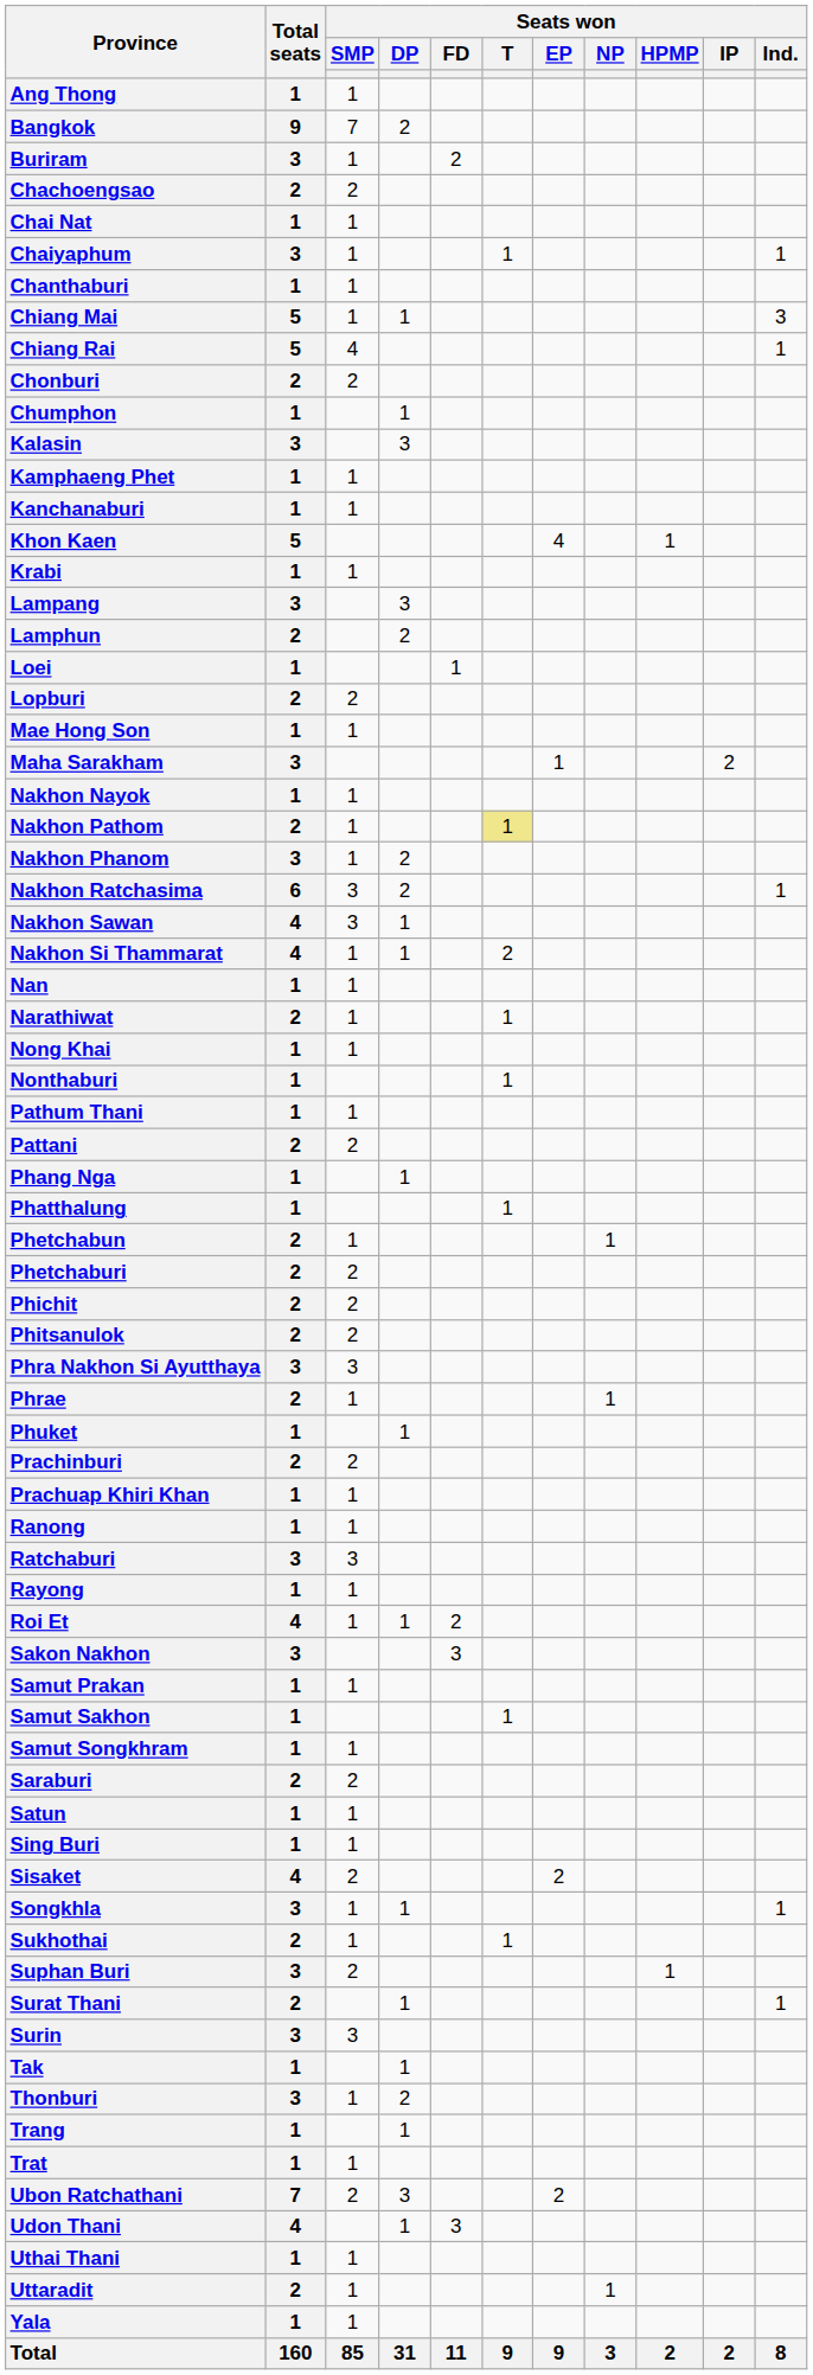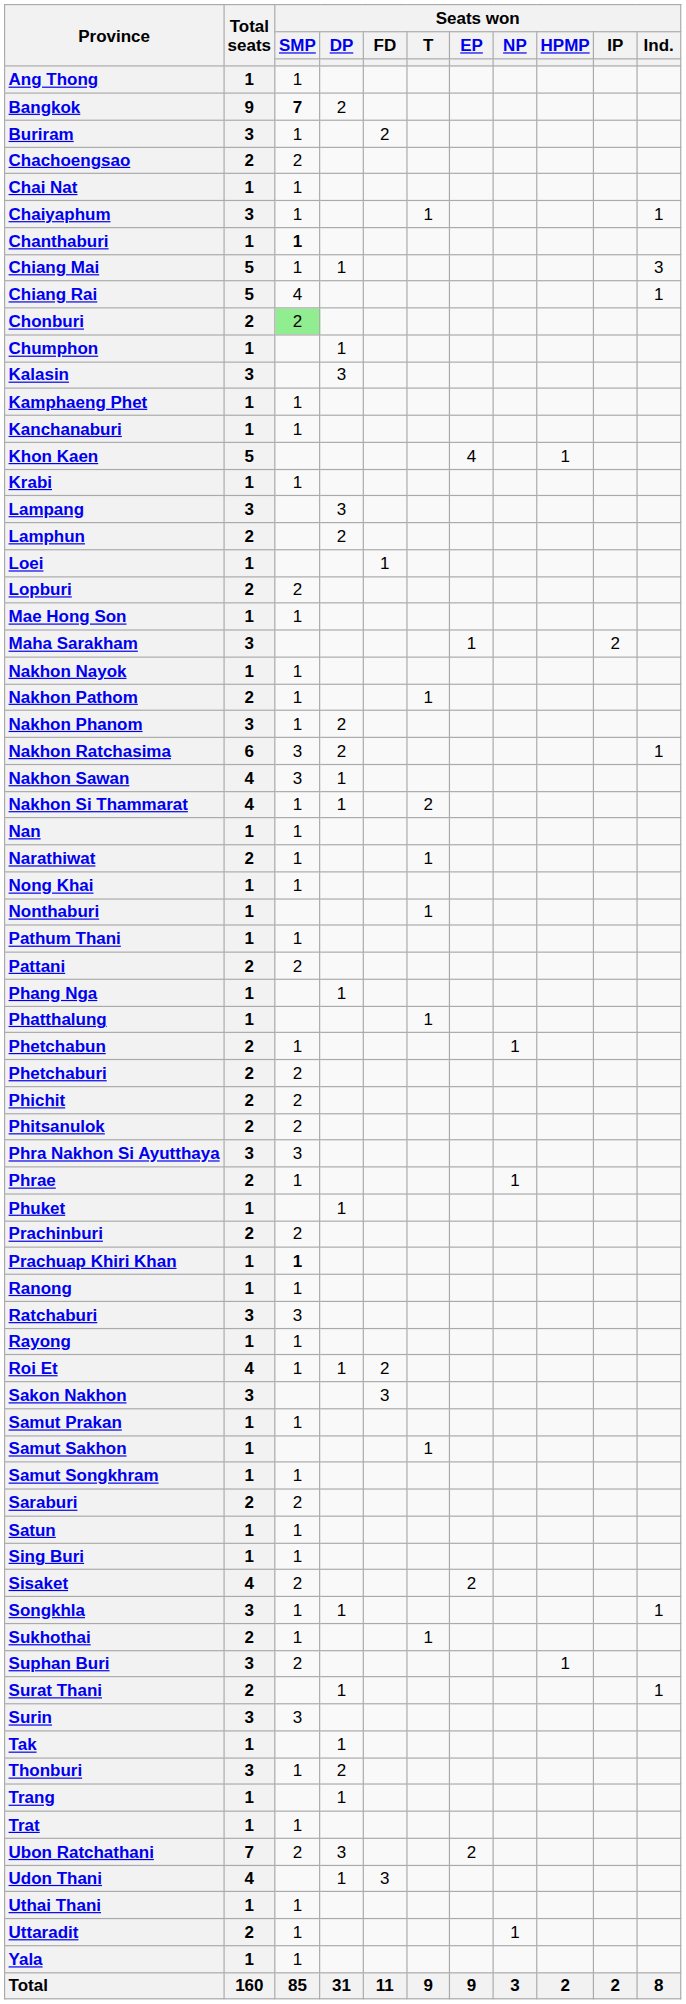Bangkok | Seats won / SMP: normal -> bold
Chanthaburi | Seats won / SMP: normal -> bold
Chonburi | Seats won / SMP: no background -> lightgreen background
Nakhon Pathom | Seats won / T: khaki background -> no background
Prachuap Khiri Khan | Seats won / SMP: normal -> bold
